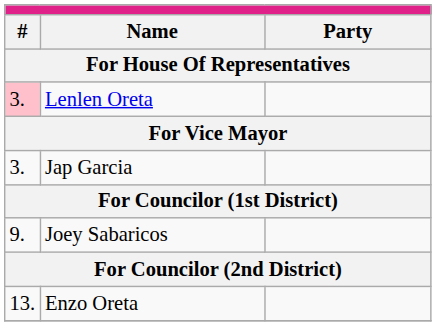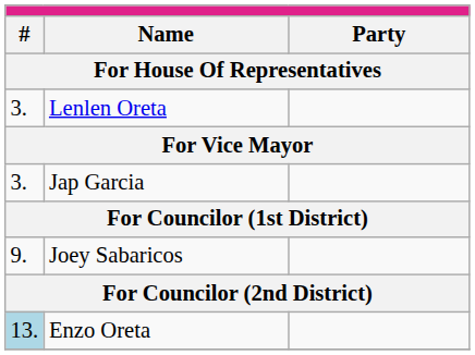Lenlen Oreta | column 1: pink background -> no background
Enzo Oreta | column 1: no background -> lightblue background
